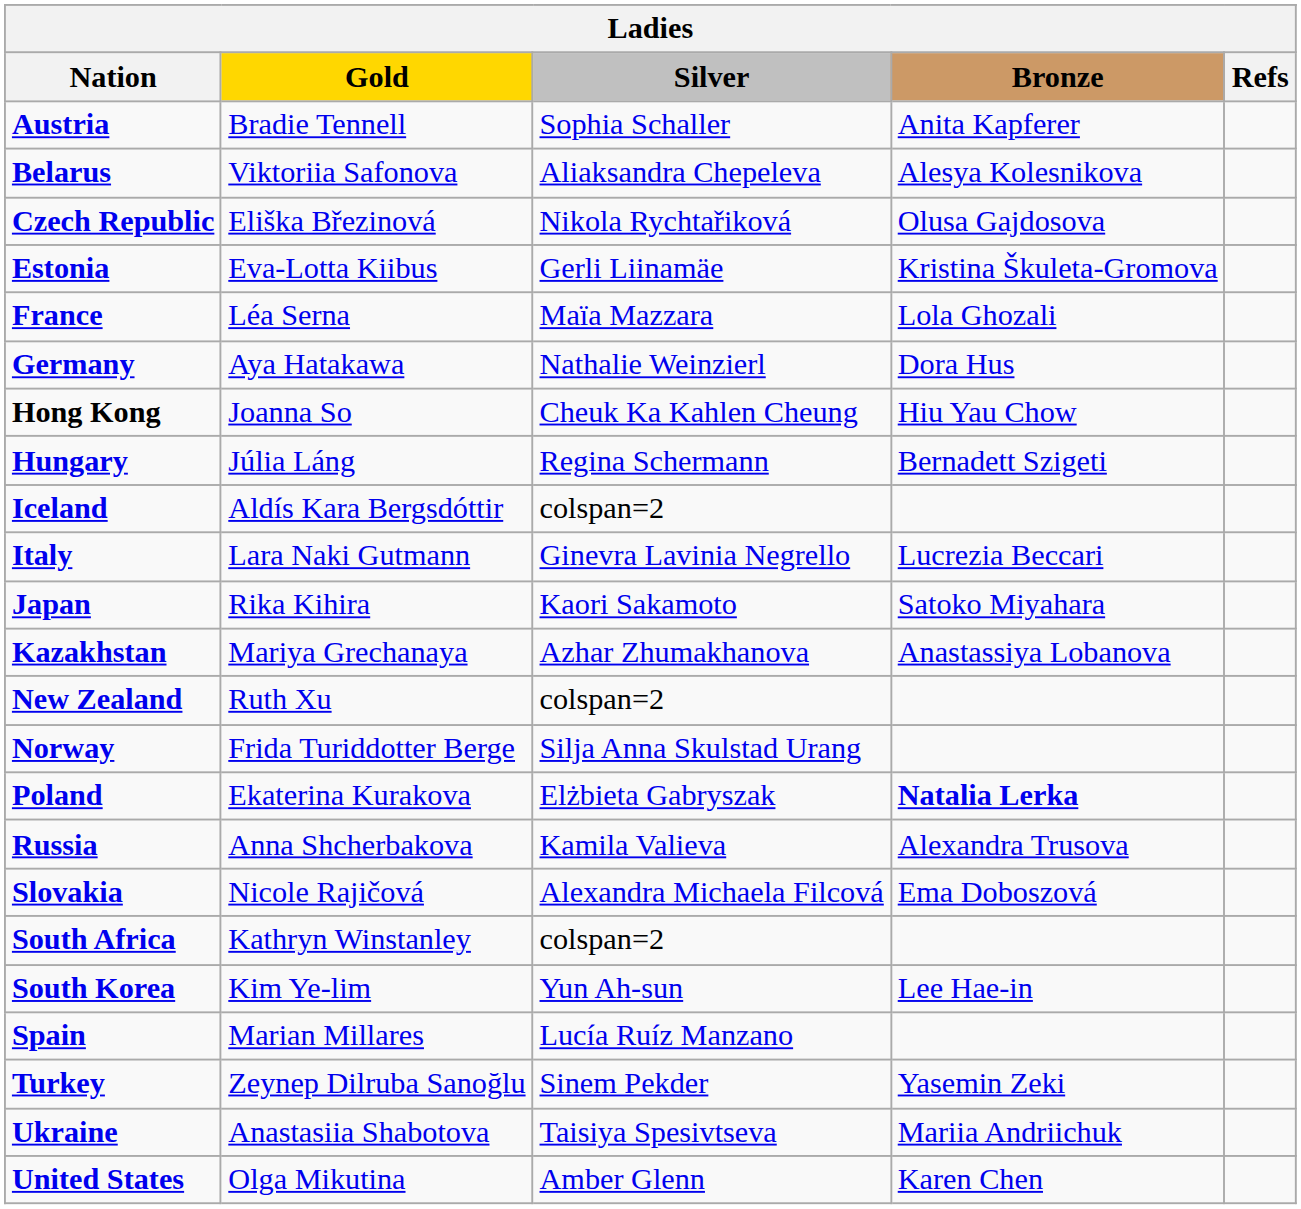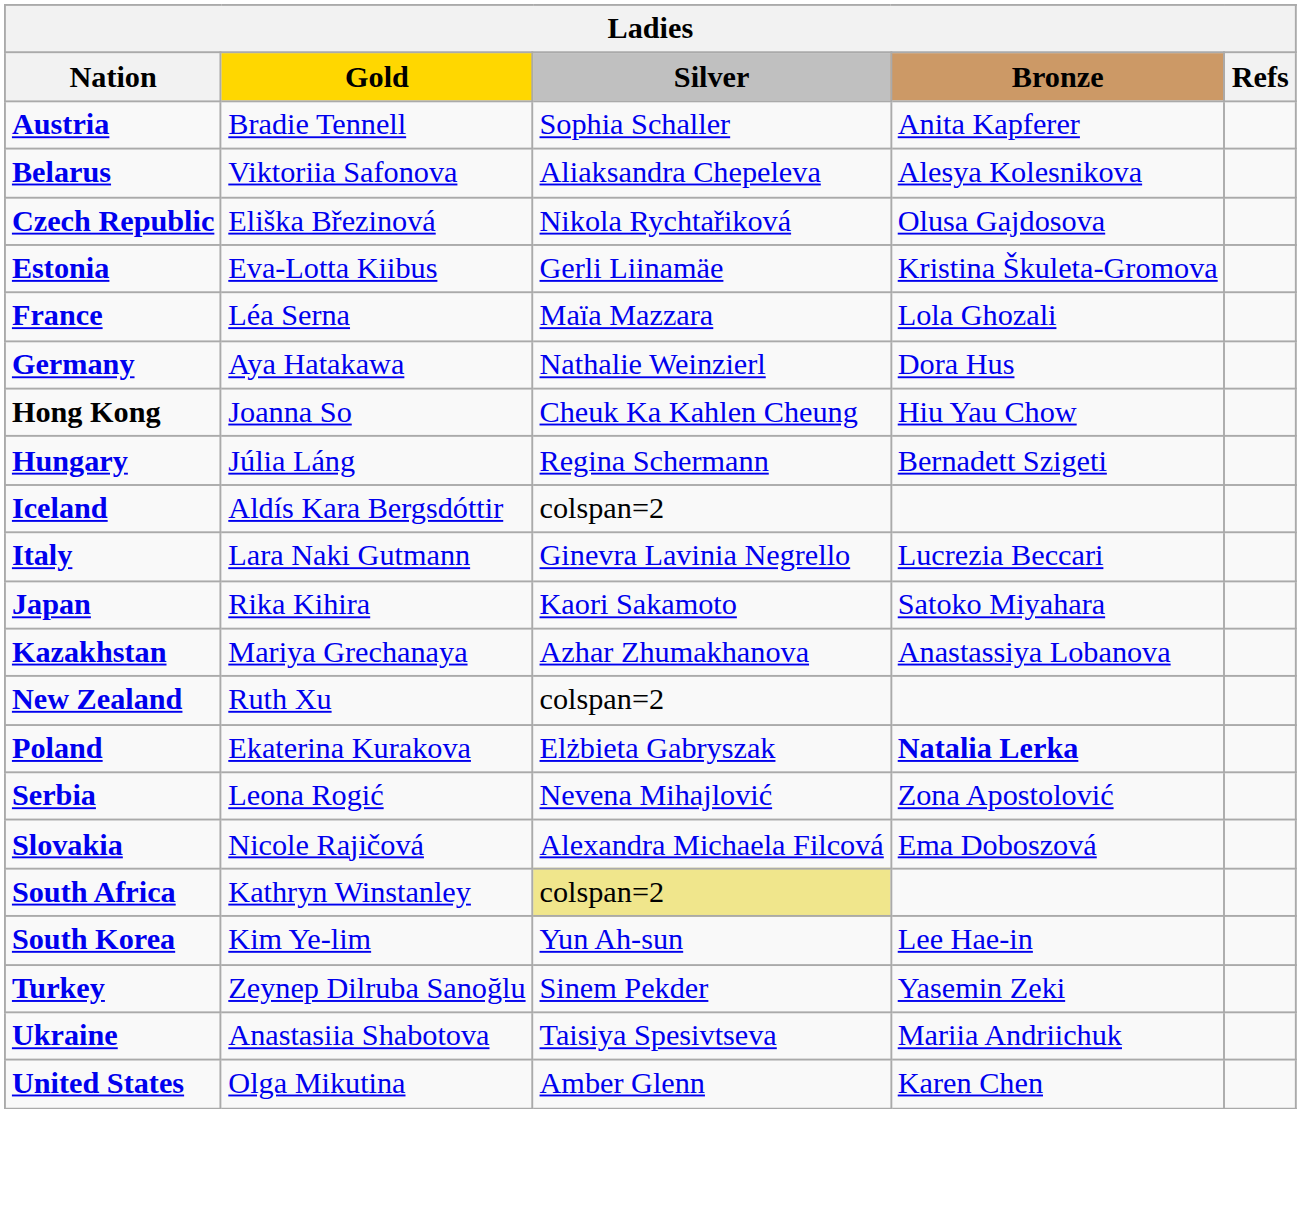- row: Norway | Frida Turiddotter Berge | Silja Anna Skulstad Urang
- row: Russia | Anna Shcherbakova | Kamila Valieva | Alexandra Trusova
+ row: Serbia | Leona Rogić | Nevena Mihajlović | Zona Apostolović
South Africa | Silver: no background -> khaki background
- row: Spain | Marian Millares | Lucía Ruíz Manzano
